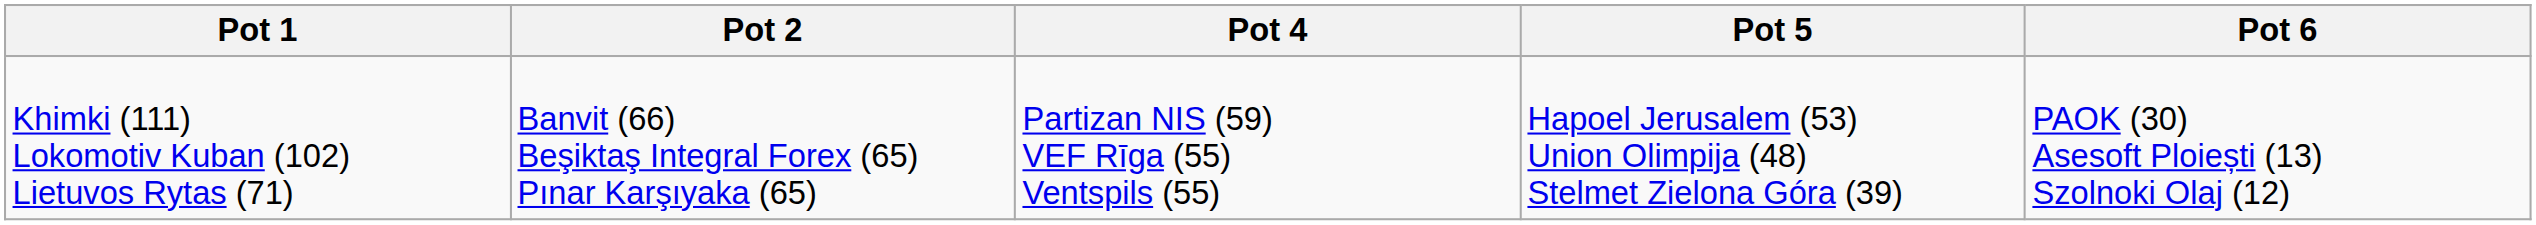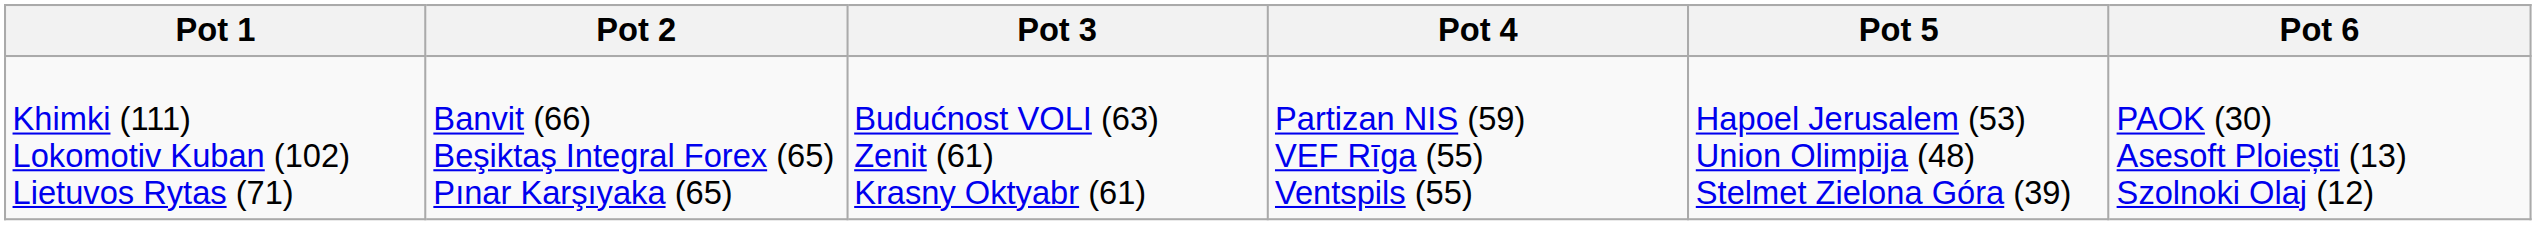+ column: Pot 3 | Budućnost VOLI (63) Zenit (61) Krasny Oktyabr (61)
